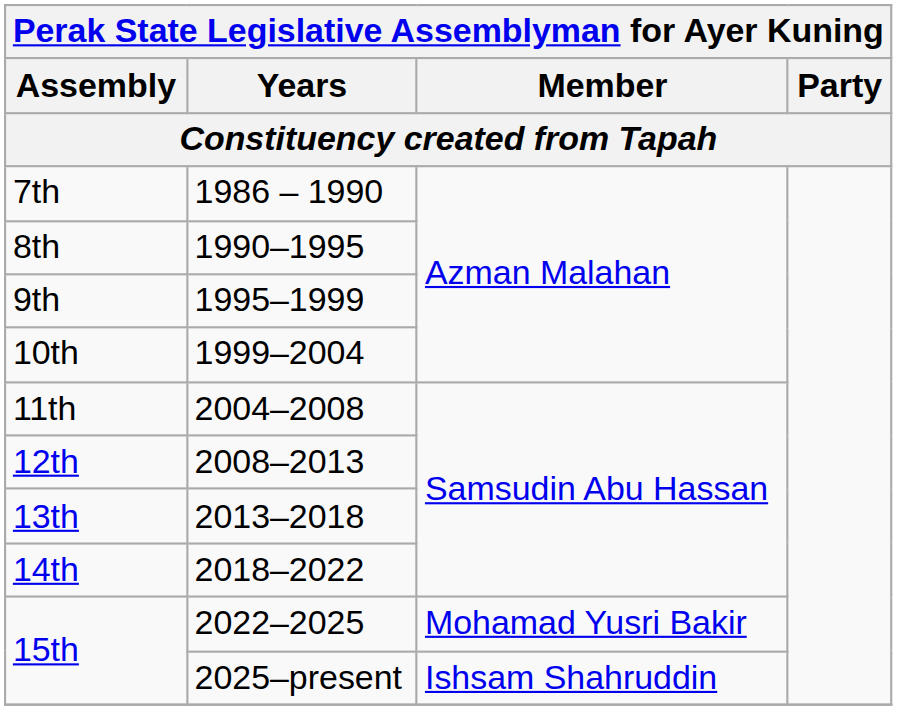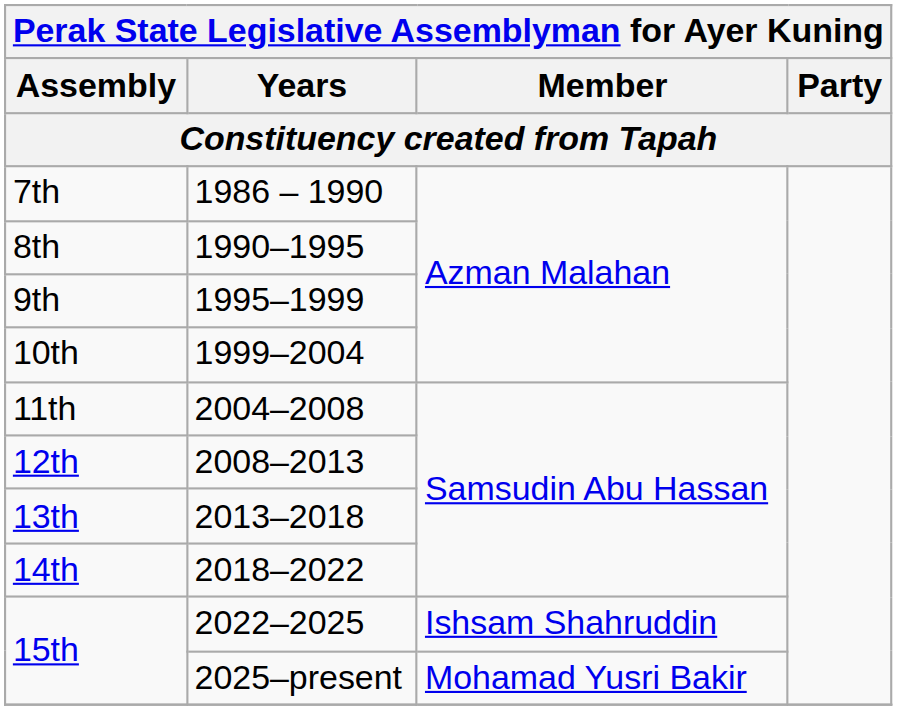15th / 2022–2025 | Member: Mohamad Yusri Bakir -> Ishsam Shahruddin
15th / 2025–present | Member: Ishsam Shahruddin -> Mohamad Yusri Bakir
